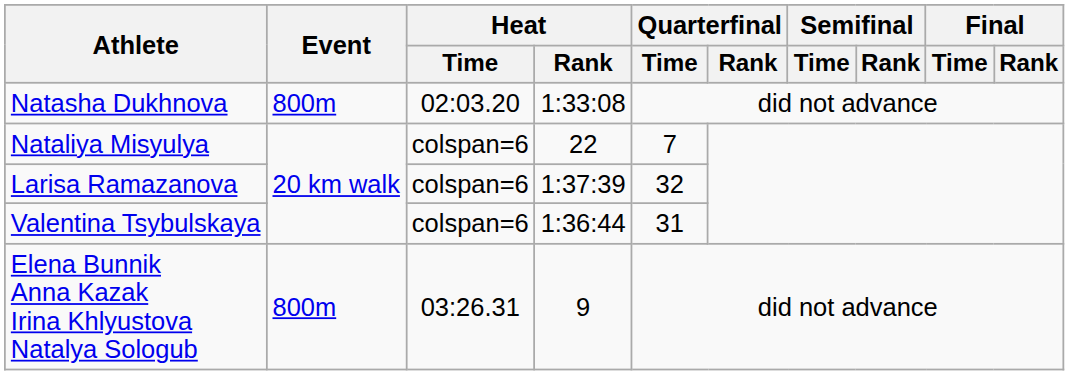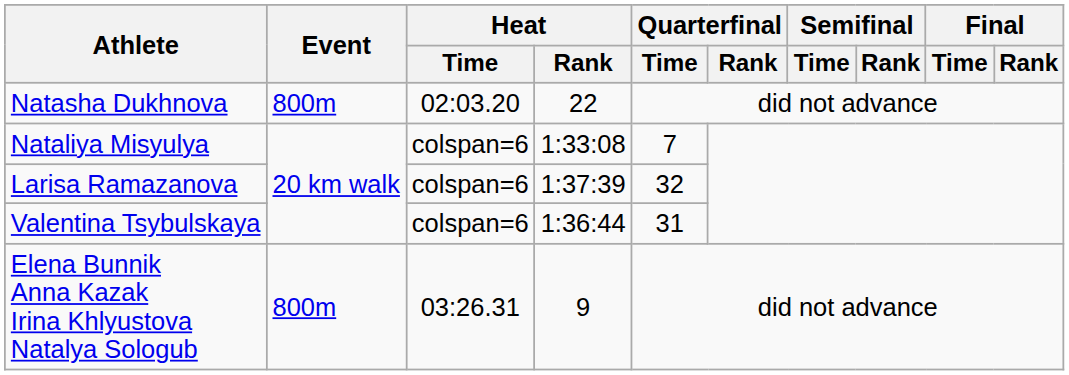Natasha Dukhnova | Heat / Rank: 1:33:08 -> 22
Nataliya Misyulya | Heat / Rank: 22 -> 1:33:08
